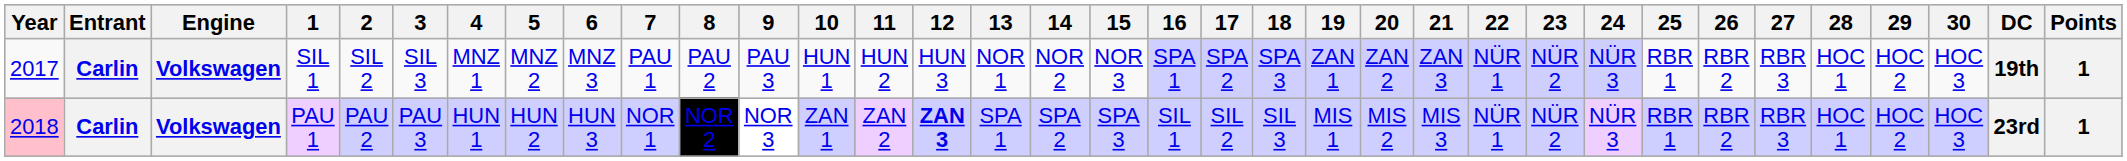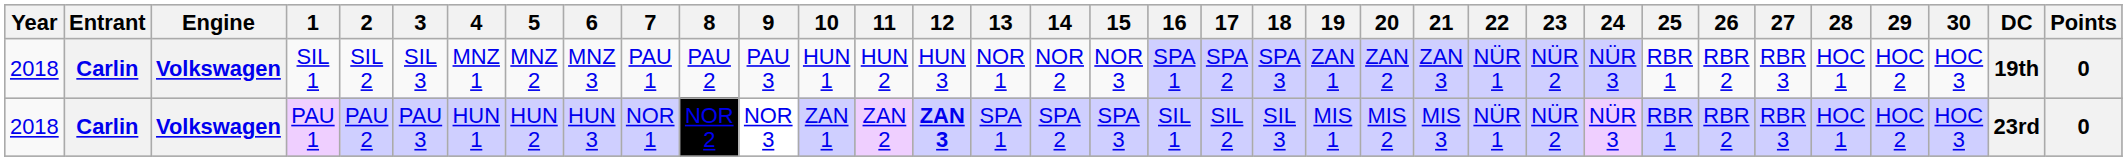row 2 | Year: 2017 -> 2018
row 2 | Points: 1 -> 0
row 3 | Year: pink background -> no background
row 3 | Points: 1 -> 0
